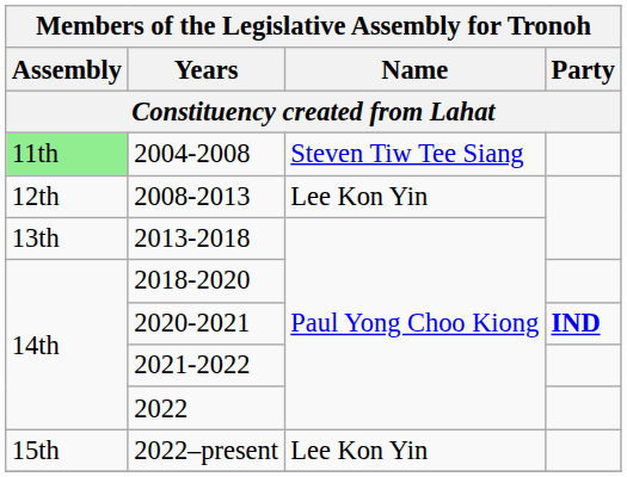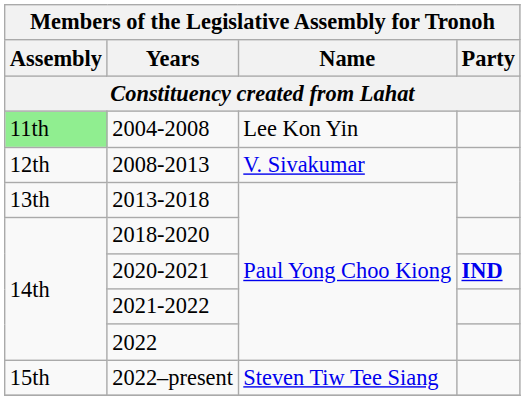2004-2008 | Name: Steven Tiw Tee Siang -> Lee Kon Yin
2008-2013 | Name: Lee Kon Yin -> V. Sivakumar
2022–present | Name: Lee Kon Yin -> Steven Tiw Tee Siang
